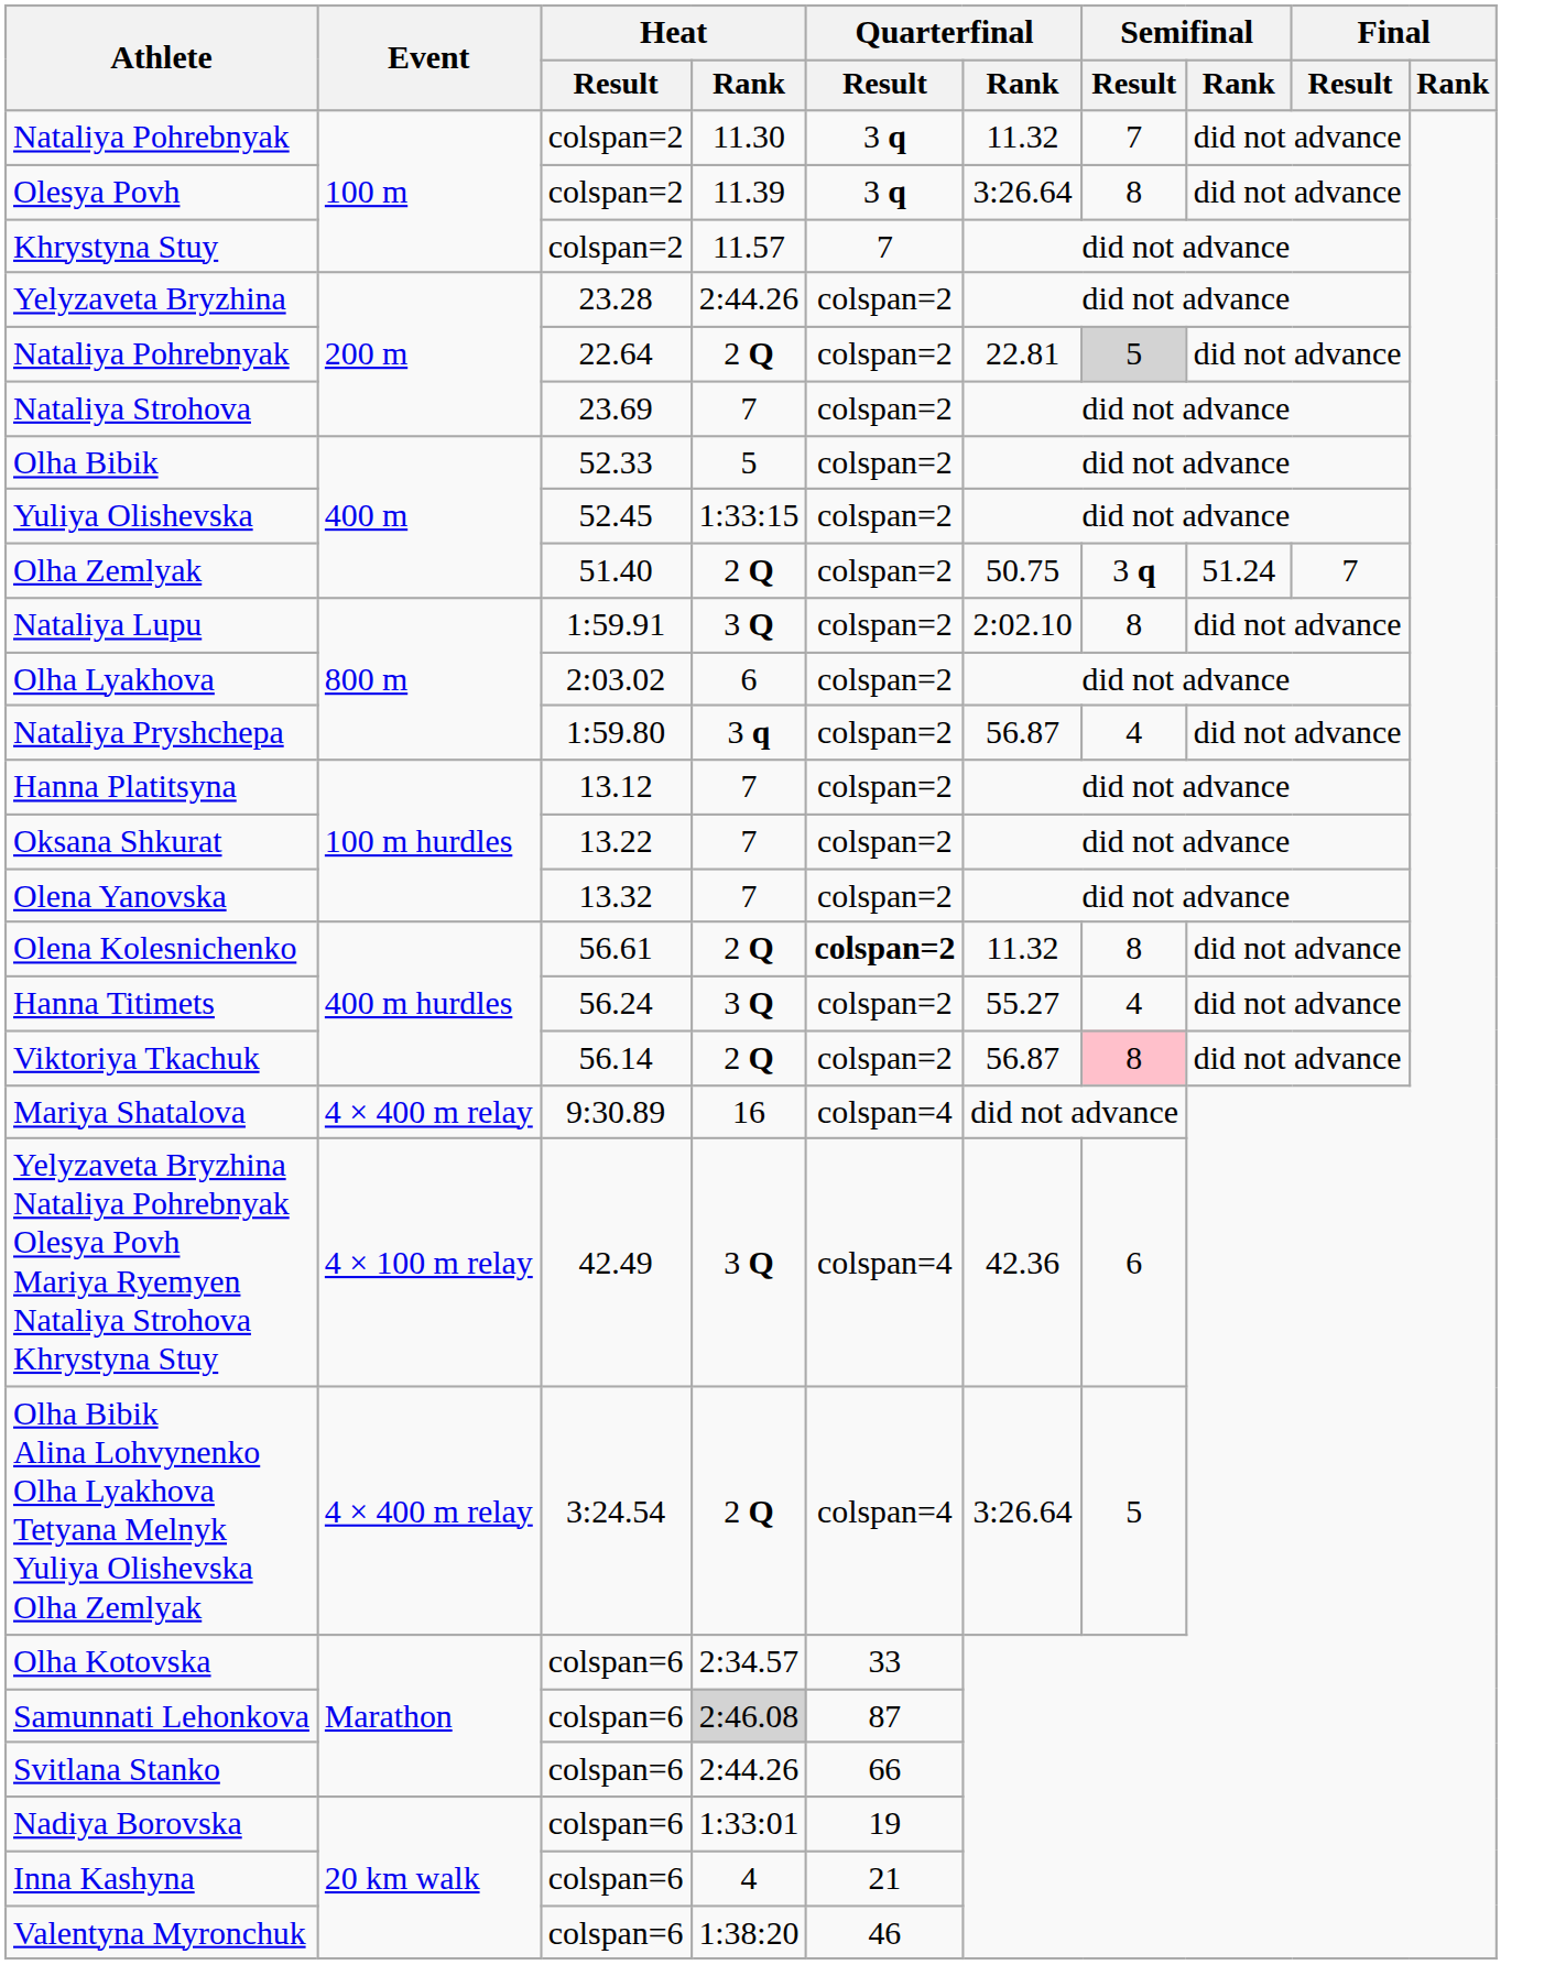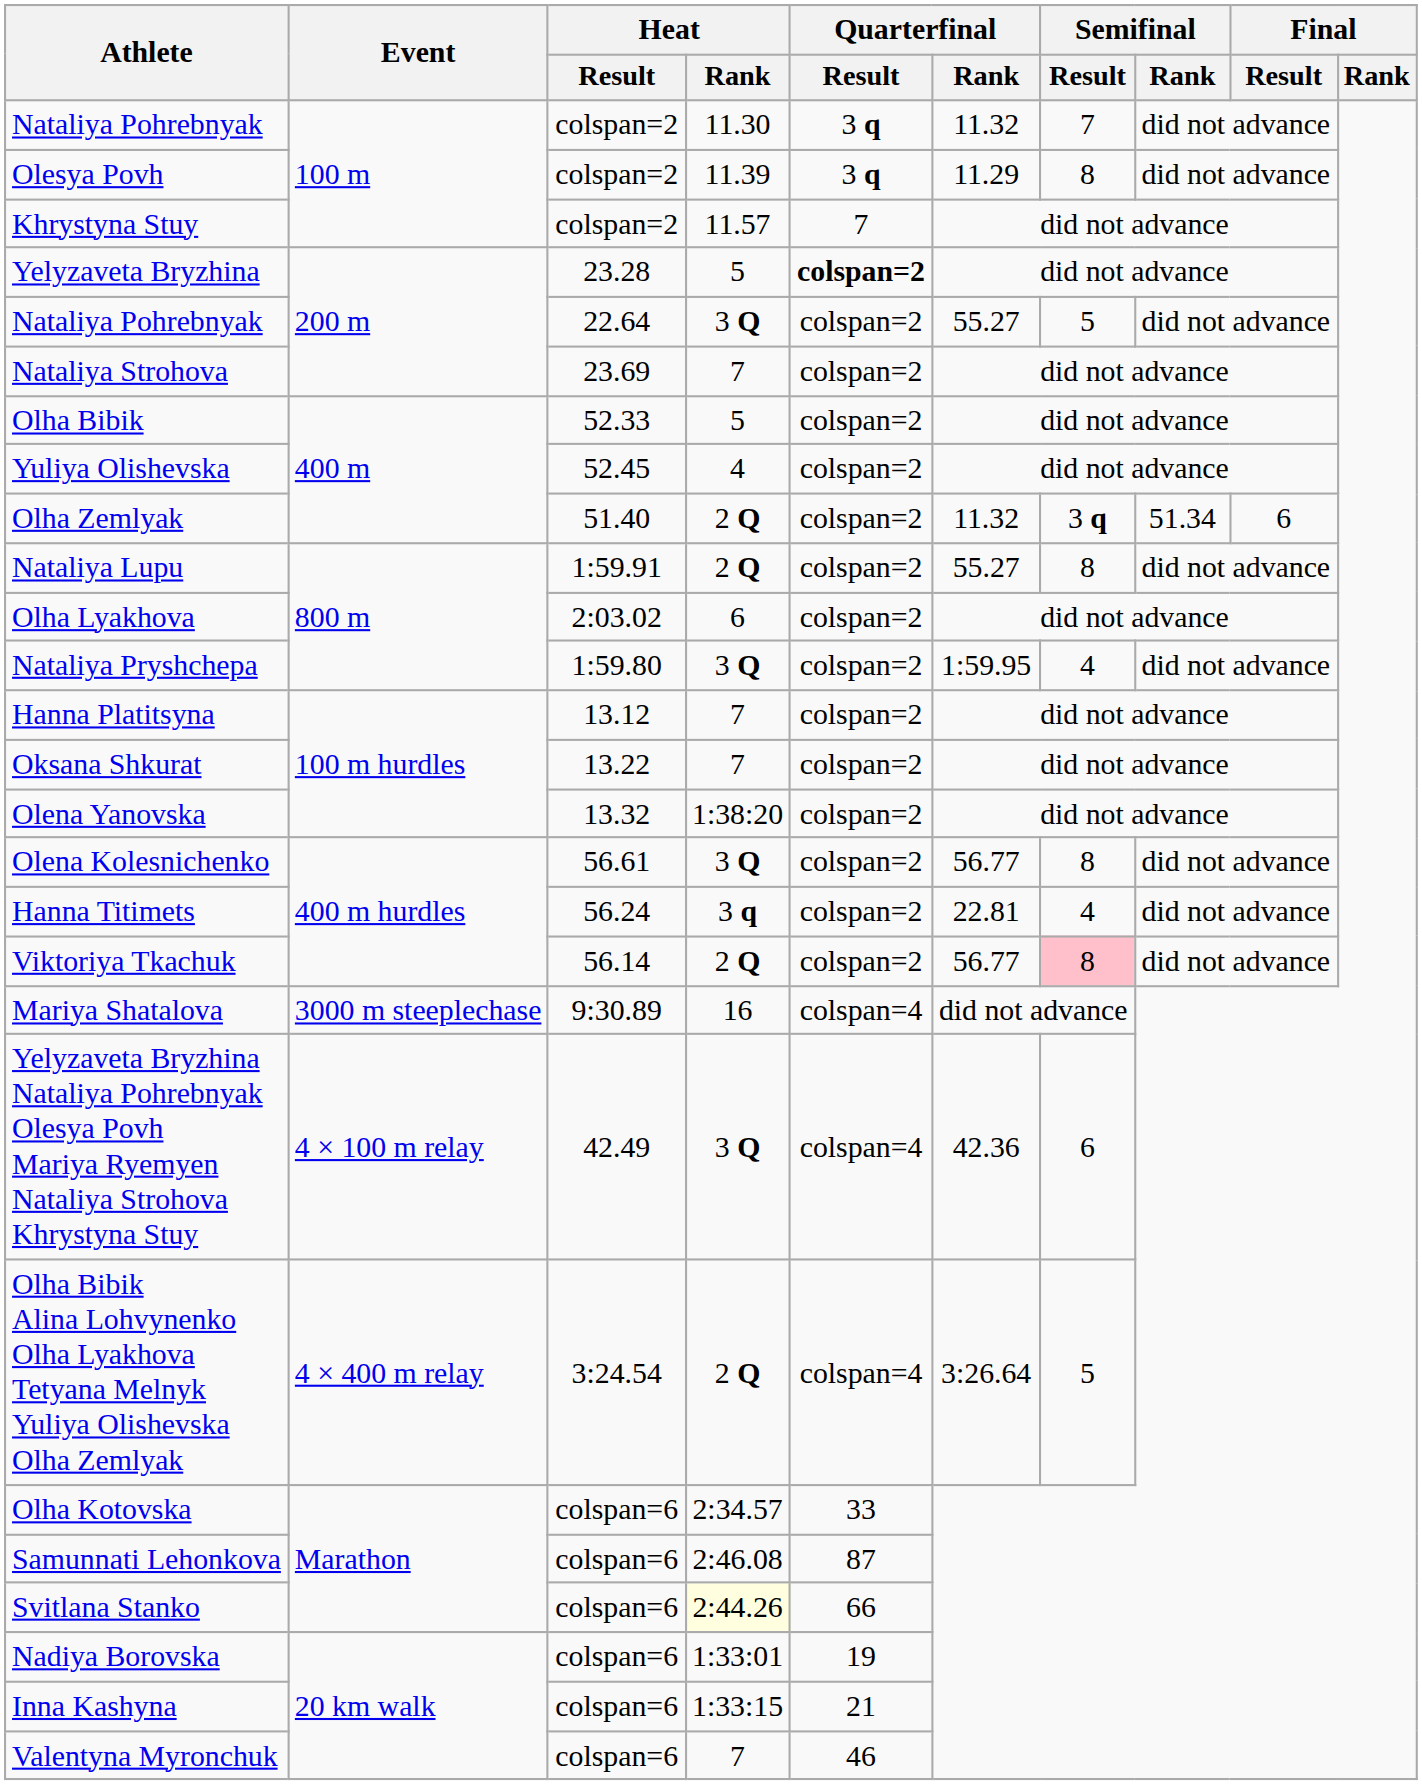Olesya Povh | Quarterfinal / Rank: 3:26.64 -> 11.29
Yelyzaveta Bryzhina | Heat / Rank: 2:44.26 -> 5
Yelyzaveta Bryzhina | Quarterfinal / Result: normal -> bold
Nataliya Pohrebnyak / 22.64 | Heat / Rank: 2 Q -> 3 Q
Nataliya Pohrebnyak / 22.64 | Quarterfinal / Rank: 22.81 -> 55.27
Nataliya Pohrebnyak / 22.64 | Semifinal / Result: lightgrey background -> no background
Yuliya Olishevska | Heat / Rank: 1:33:15 -> 4
Olha Zemlyak | Quarterfinal / Rank: 50.75 -> 11.32
Olha Zemlyak | Semifinal / Rank: 51.24 -> 51.34
Olha Zemlyak | Final / Result: 7 -> 6
Nataliya Lupu | Heat / Rank: 3 Q -> 2 Q
Nataliya Lupu | Quarterfinal / Rank: 2:02.10 -> 55.27
Nataliya Pryshchepa | Heat / Rank: 3 q -> 3 Q
Nataliya Pryshchepa | Quarterfinal / Rank: 56.87 -> 1:59.95
Olena Yanovska | Heat / Rank: 7 -> 1:38:20
Olena Kolesnichenko | Heat / Rank: 2 Q -> 3 Q
Olena Kolesnichenko | Quarterfinal / Result: bold -> normal
Olena Kolesnichenko | Quarterfinal / Rank: 11.32 -> 56.77
Hanna Titimets | Heat / Rank: 3 Q -> 3 q
Hanna Titimets | Quarterfinal / Rank: 55.27 -> 22.81
Viktoriya Tkachuk | Quarterfinal / Rank: 56.87 -> 56.77
Mariya Shatalova | Event: 4 × 400 m relay -> 3000 m steeplechase
Samunnati Lehonkova | Heat / Rank: lightgrey background -> no background
Svitlana Stanko | Heat / Rank: no background -> lightyellow background
Inna Kashyna | Heat / Rank: 4 -> 1:33:15
Valentyna Myronchuk | Heat / Rank: 1:38:20 -> 7
